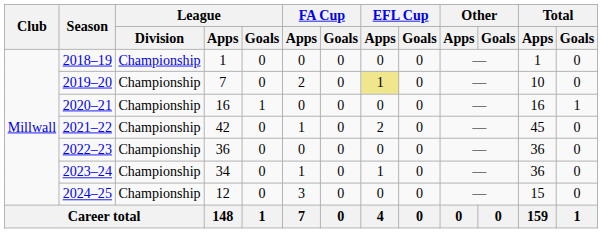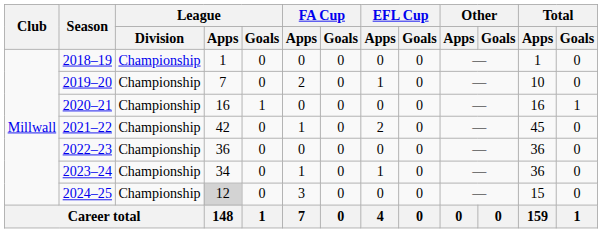2019–20 | EFL Cup / Apps: khaki background -> no background
2024–25 | League / Apps: no background -> lightgrey background
